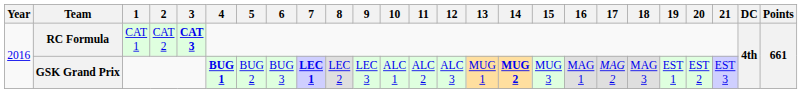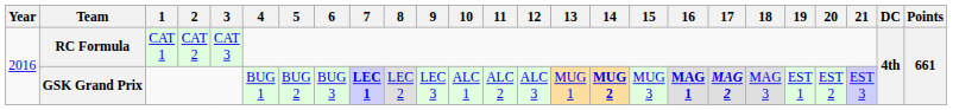RC Formula | 3: bold -> normal
GSK Grand Prix | 4: bold -> normal
GSK Grand Prix | 16: normal -> bold
GSK Grand Prix | 17: normal -> bold
